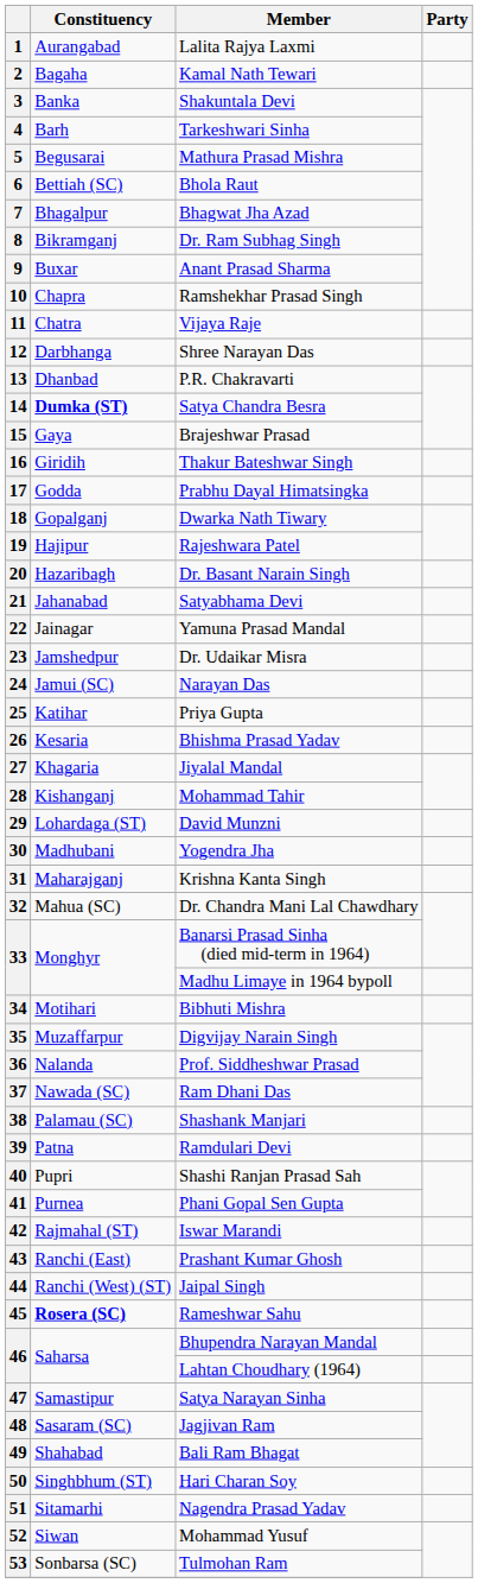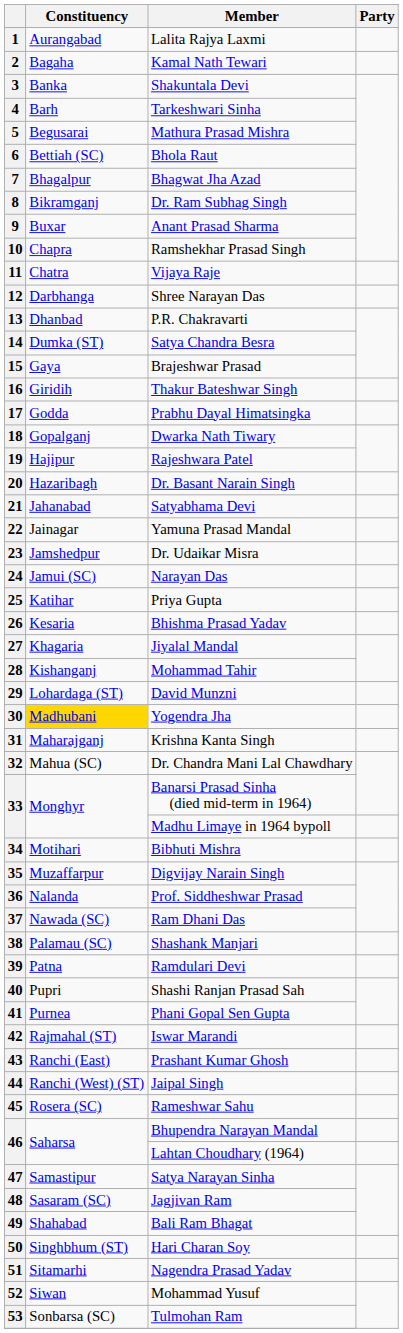14 | Constituency: bold -> normal
30 | Constituency: no background -> gold background
45 | Constituency: bold -> normal
